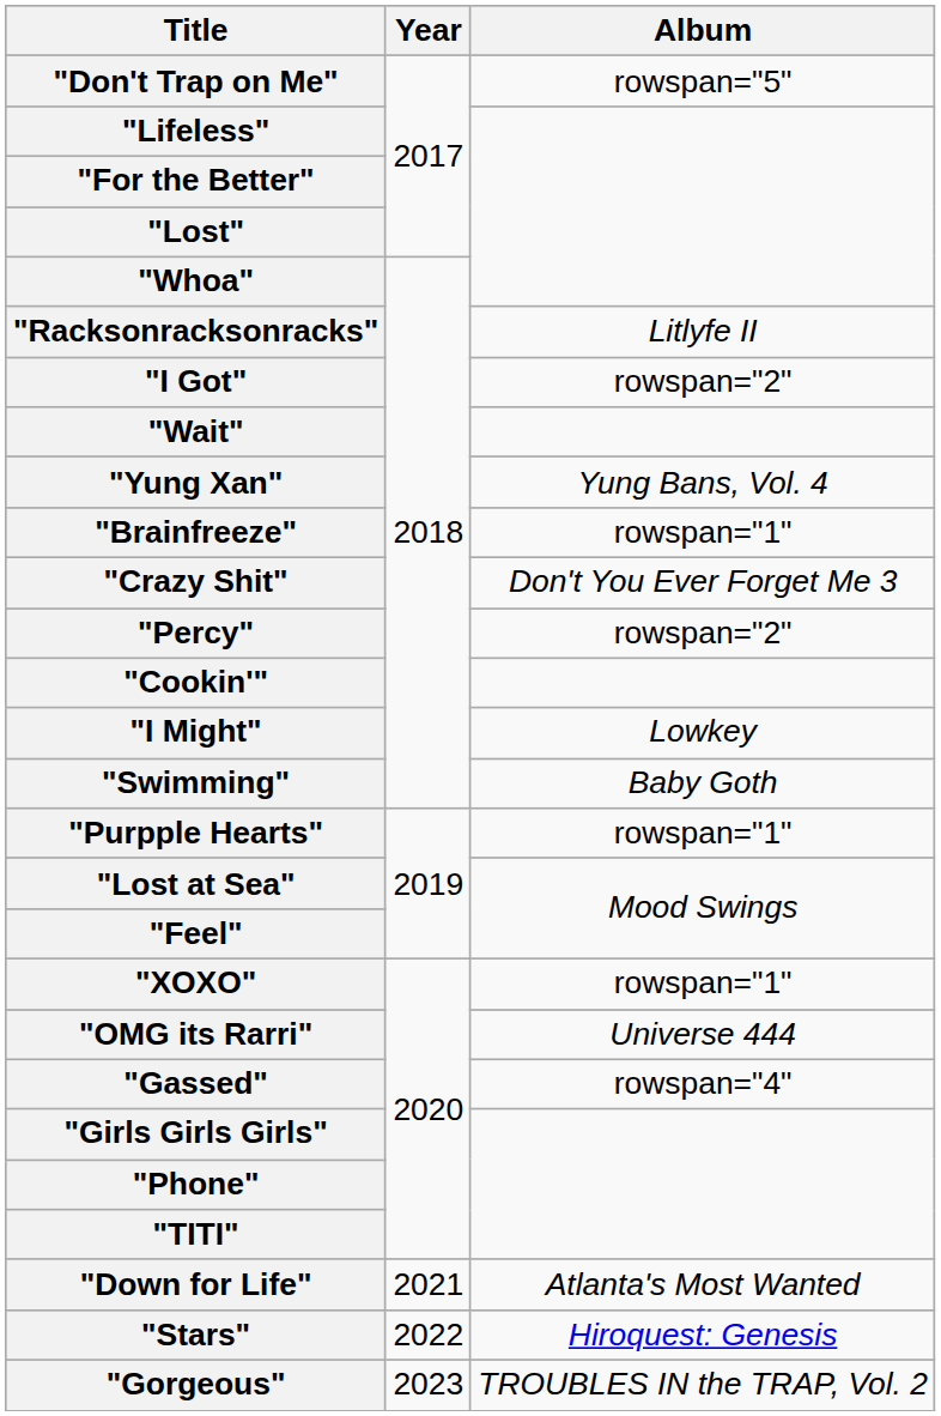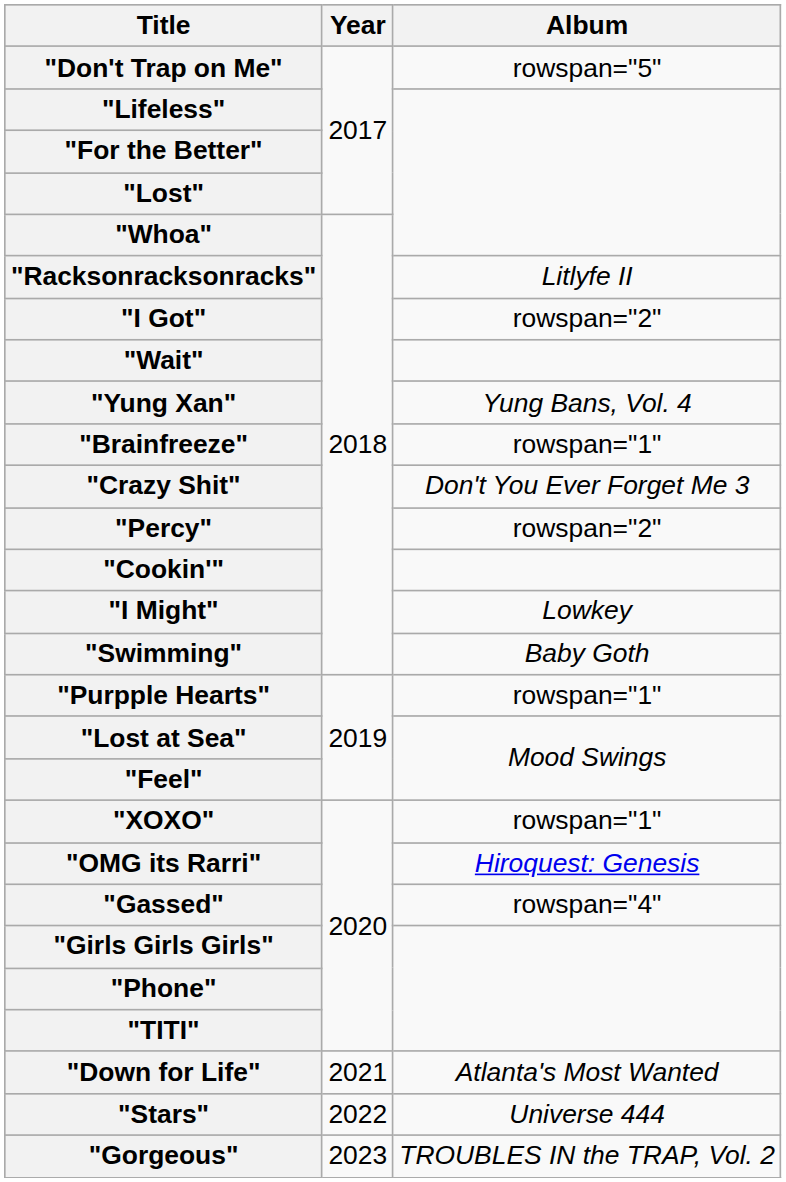"OMG its Rarri" | Album: Universe 444 -> Hiroquest: Genesis
"Stars" | Album: Hiroquest: Genesis -> Universe 444
